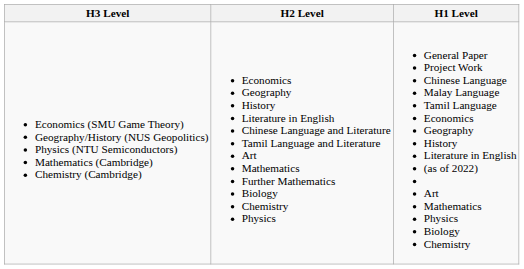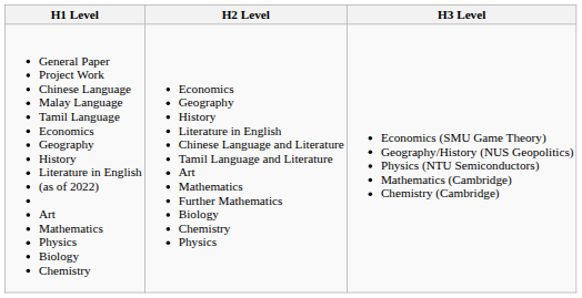columns swapped: H1 Level <-> H3 Level
